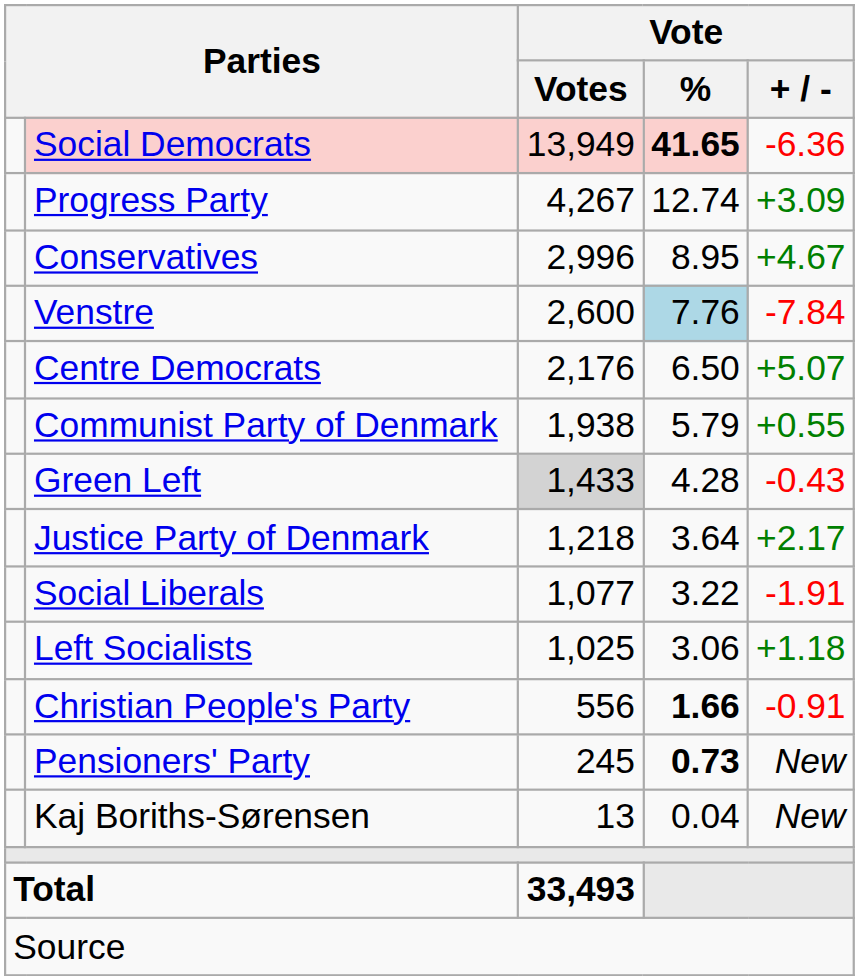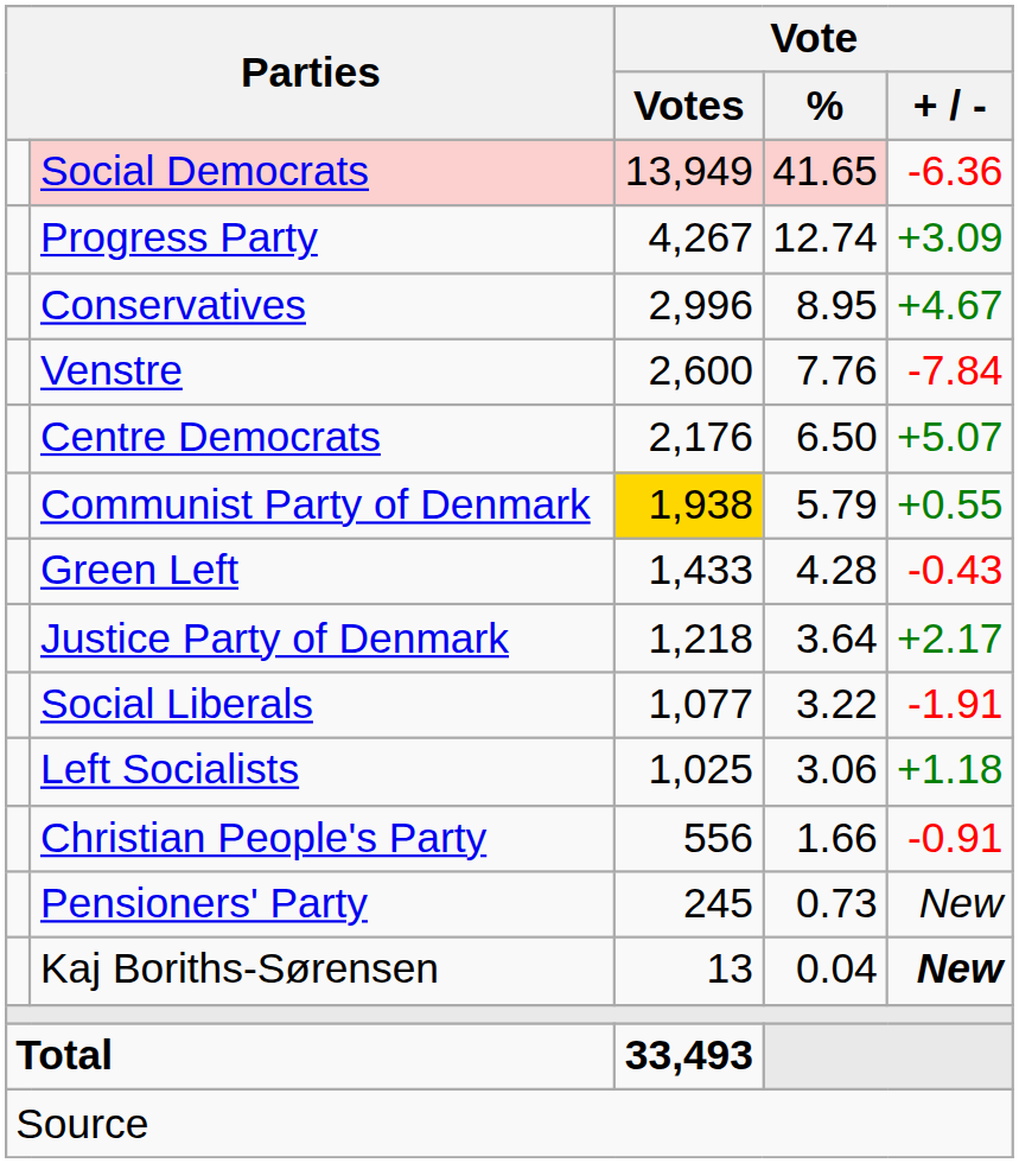Social Democrats | Vote / %: bold -> normal
Venstre | Vote / %: lightblue background -> no background
Communist Party of Denmark | Vote / Votes: no background -> gold background
Green Left | Vote / Votes: lightgrey background -> no background
Christian People's Party | Vote / %: bold -> normal
Pensioners' Party | Vote / %: bold -> normal
Kaj Boriths-Sørensen | Vote / + / -: normal -> bold
